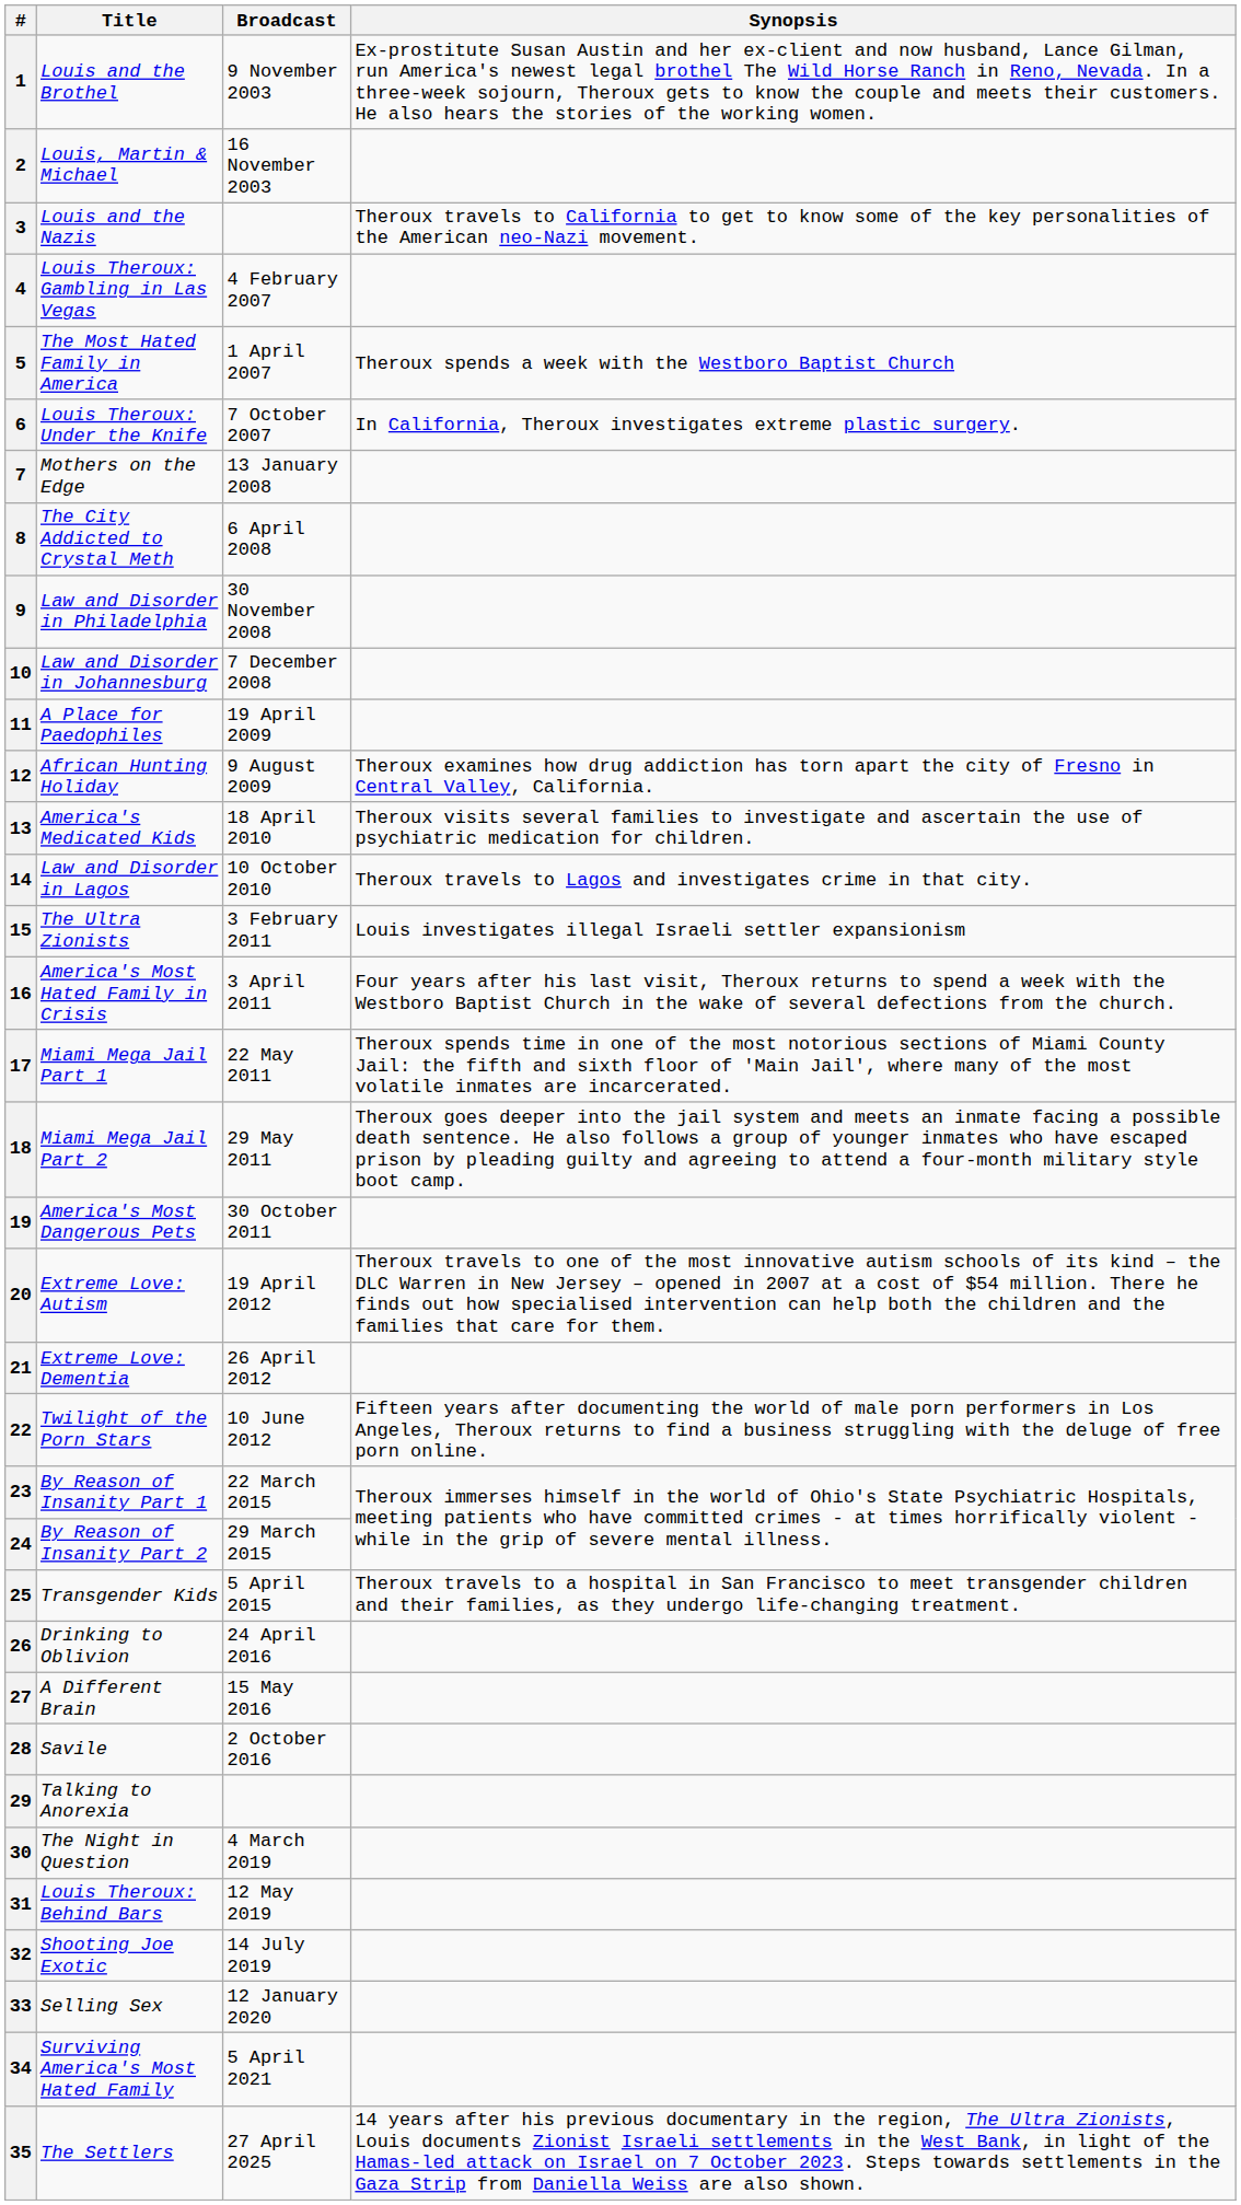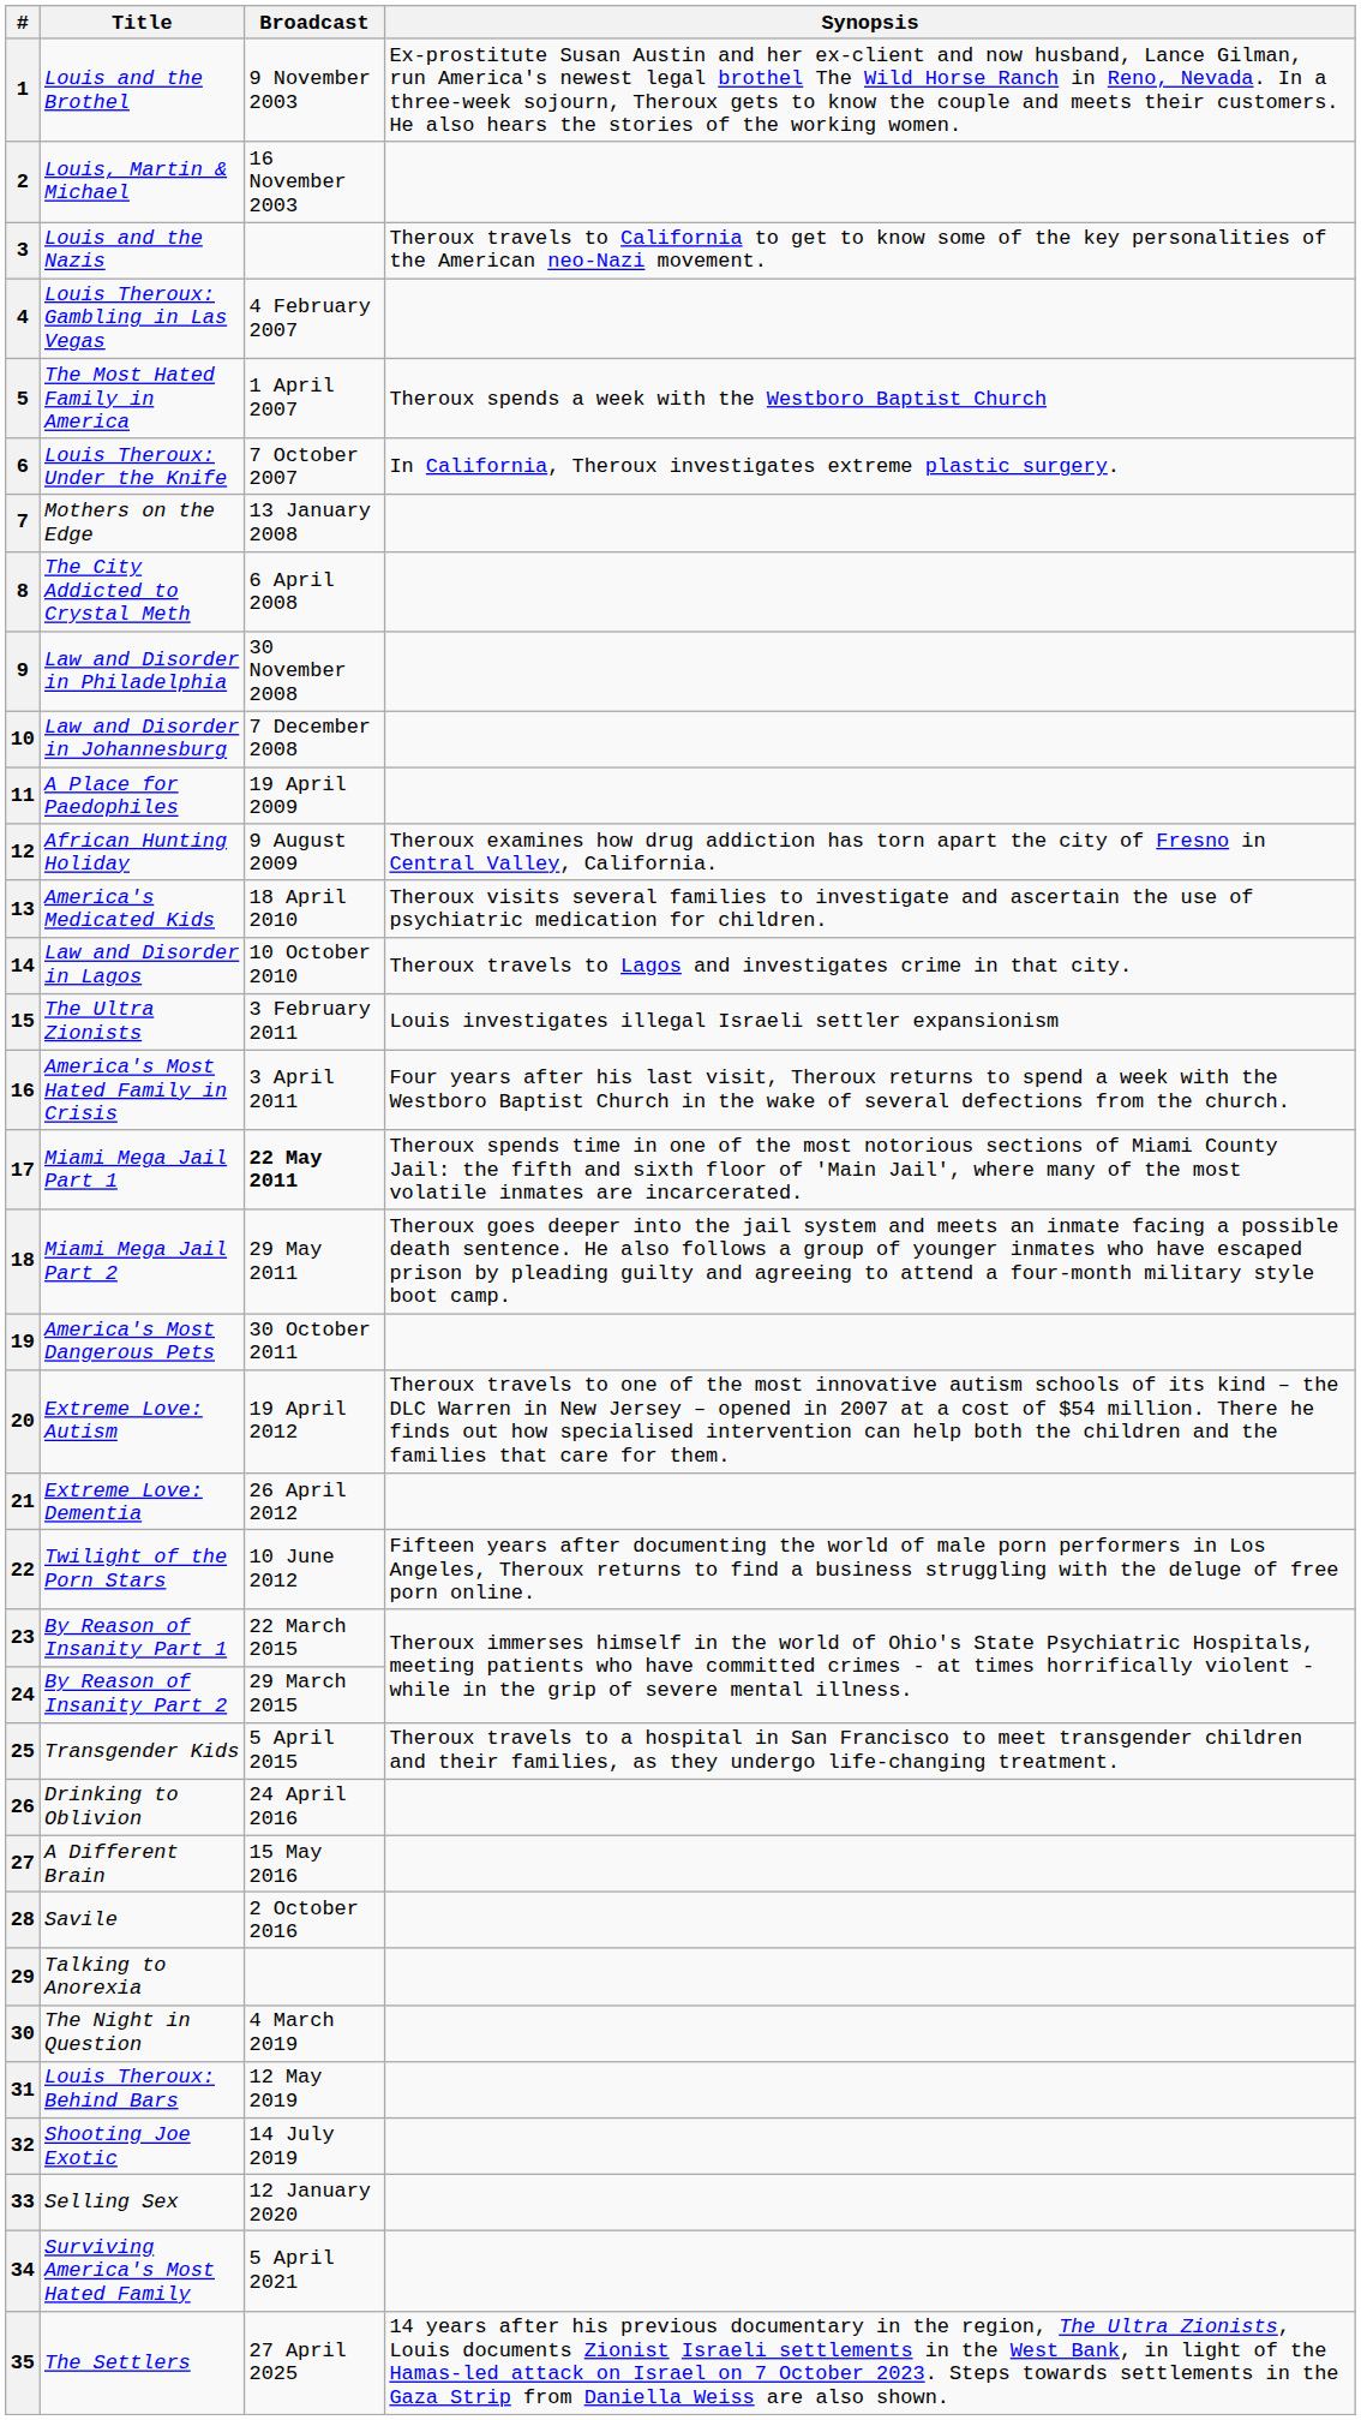17 | Broadcast: normal -> bold
